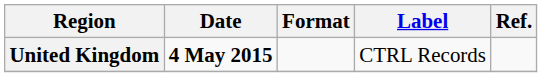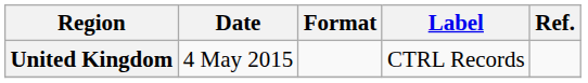United Kingdom | Date: bold -> normal
